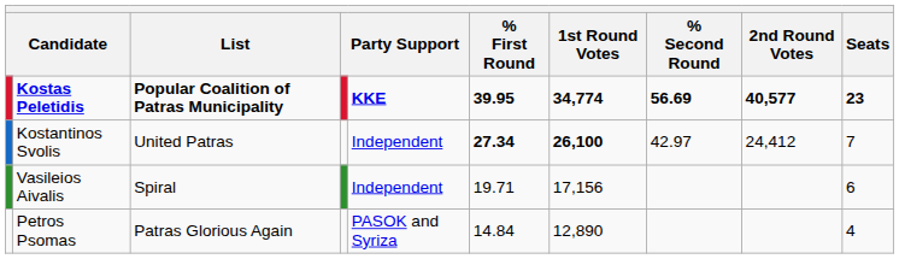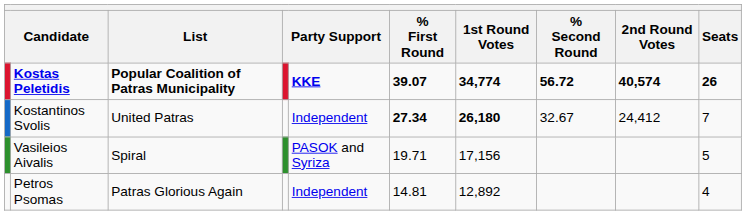Kostas Peletidis | % First Round: 39.95 -> 39.07
Kostas Peletidis | % Second Round: 56.69 -> 56.72
Kostas Peletidis | 2nd Round Votes: 40,577 -> 40,574
Kostas Peletidis | Seats: 23 -> 26
Kostantinos Svolis | 1st Round Votes: 26,100 -> 26,180
Kostantinos Svolis | % Second Round: 42.97 -> 32.67
Vasileios Aivalis | column 5: Independent -> PASOK and Syriza
Vasileios Aivalis | Seats: 6 -> 5
Petros Psomas | column 5: PASOK and Syriza -> Independent
Petros Psomas | % First Round: 14.84 -> 14.81
Petros Psomas | 1st Round Votes: 12,890 -> 12,892
